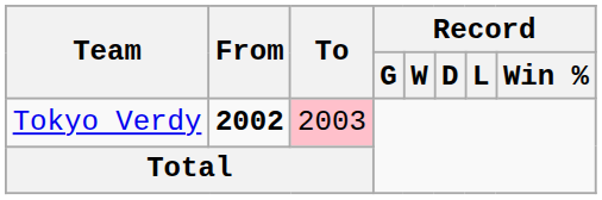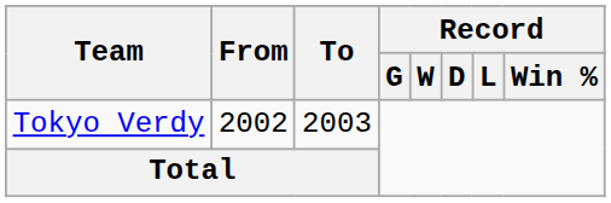Tokyo Verdy | From: bold -> normal
Tokyo Verdy | To: pink background -> no background
